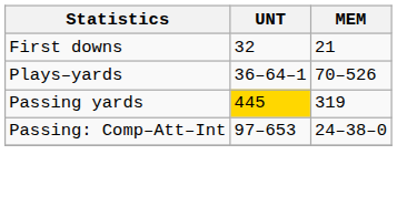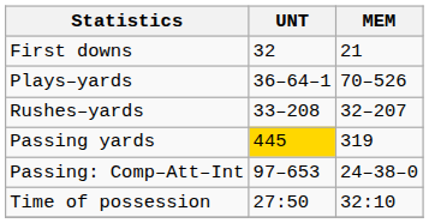+ row: Rushes–yards | 33–208 | 32–207
+ row: Time of possession | 27:50 | 32:10
